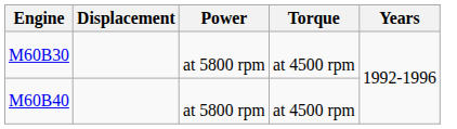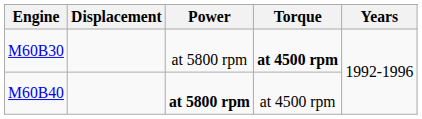M60B30 | Torque: normal -> bold
M60B40 | Power: normal -> bold
